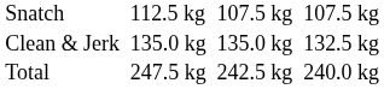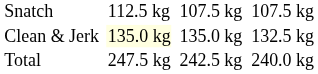Clean & Jerk | column 2: no background -> lightyellow background
